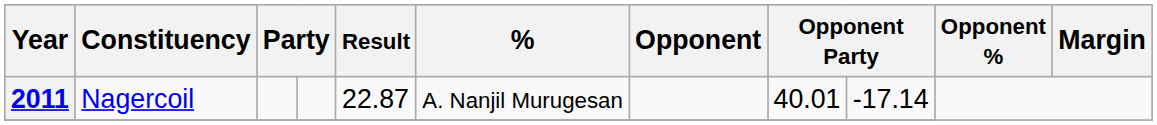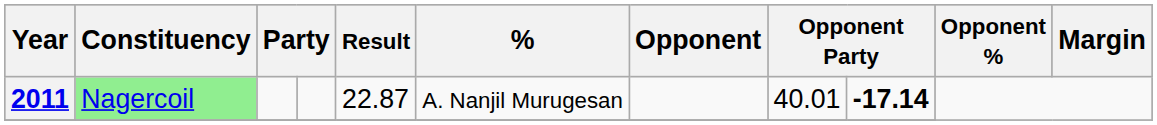2011 | Constituency: no background -> lightgreen background
2011 | column 9: normal -> bold
